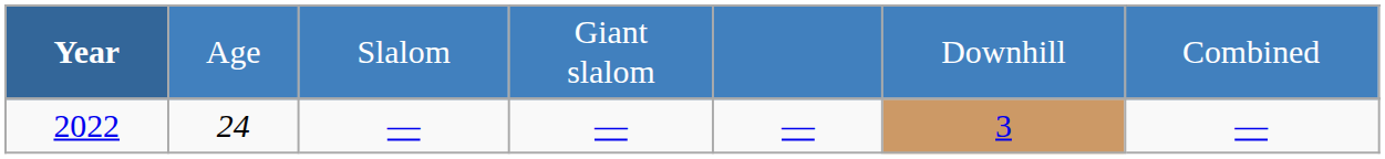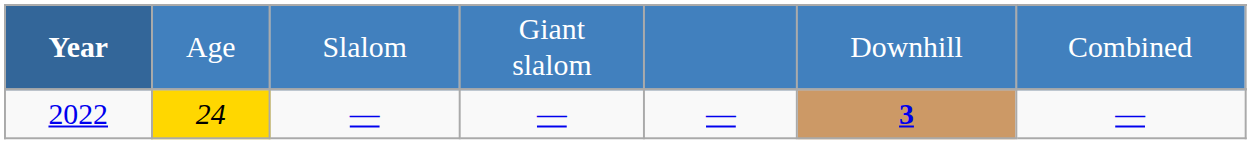2022 | column 2: no background -> gold background
2022 | column 6: normal -> bold
